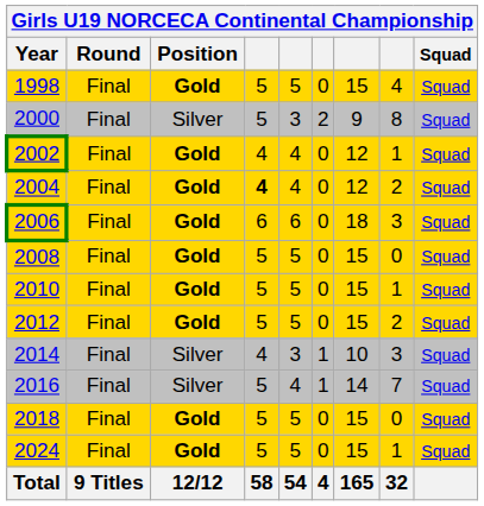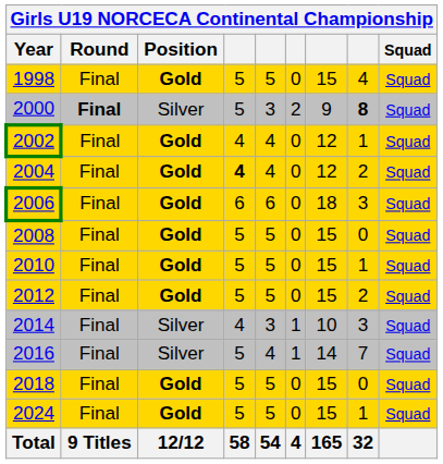2000 | Round: normal -> bold
2000 | column 8: normal -> bold
